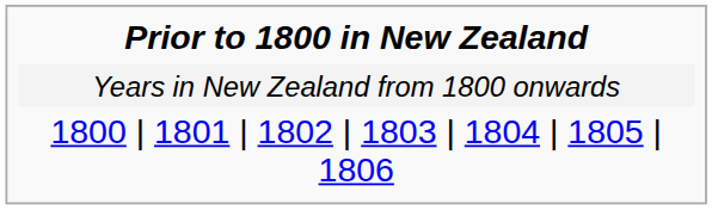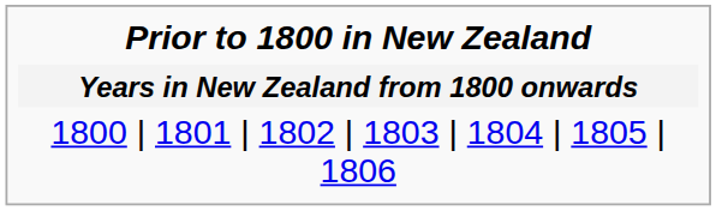row 2 | column 1: normal -> bold
